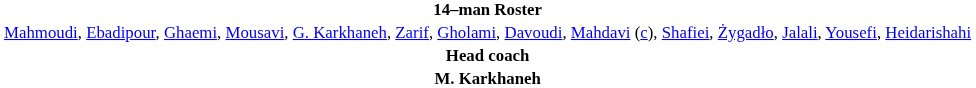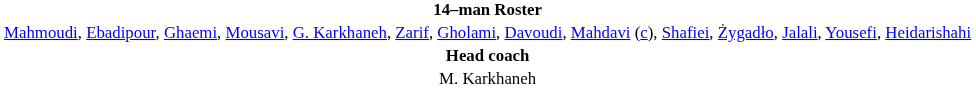row 4 | column 1: bold -> normal
